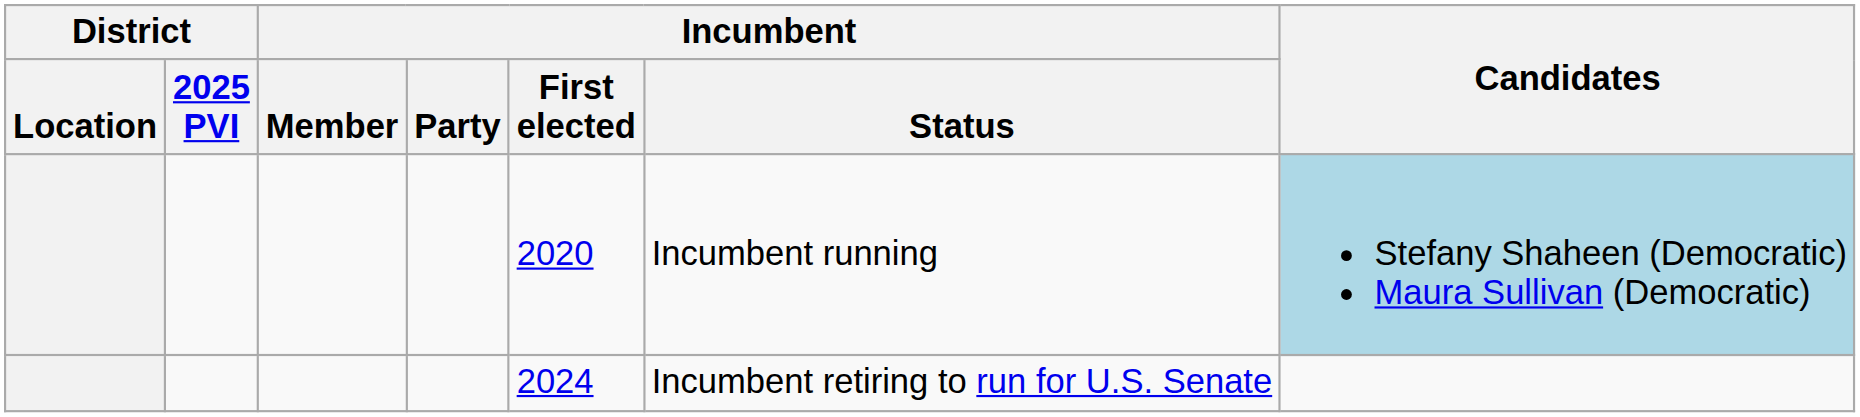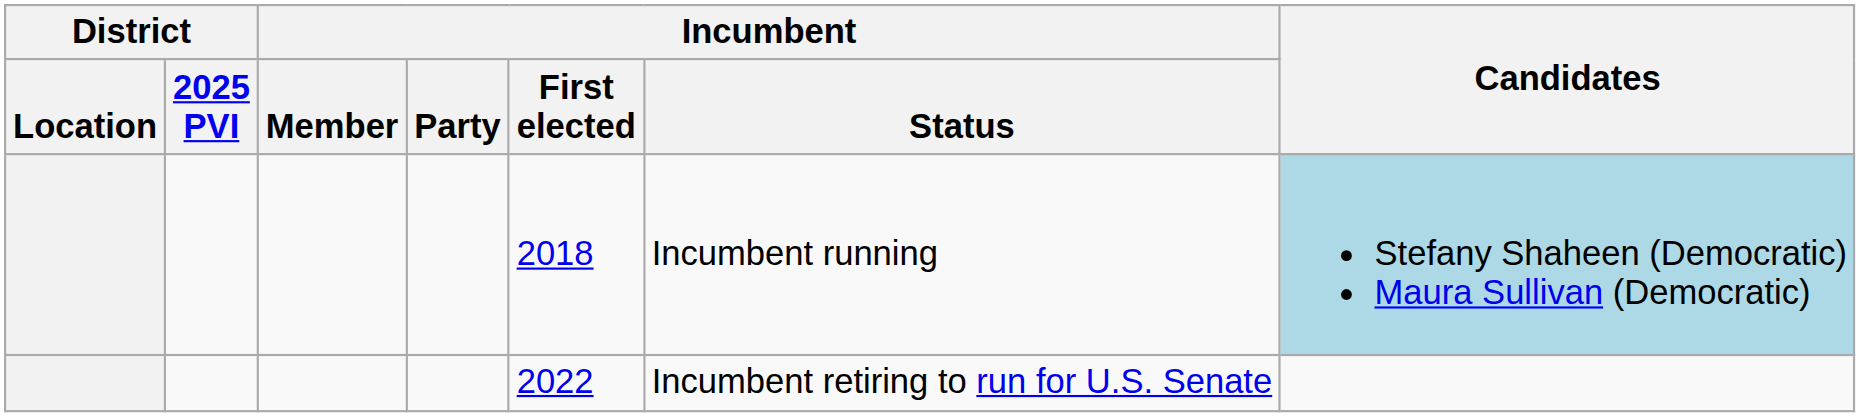row 3 | Incumbent / First elected: 2020 -> 2018
row 4 | Incumbent / First elected: 2024 -> 2022
